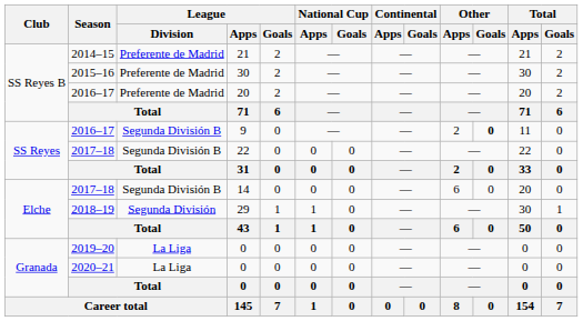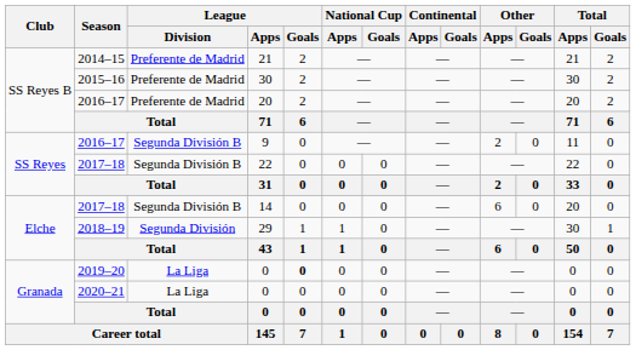9 | Other / Goals: bold -> normal
2019–20 / 0 | League / Goals: normal -> bold
